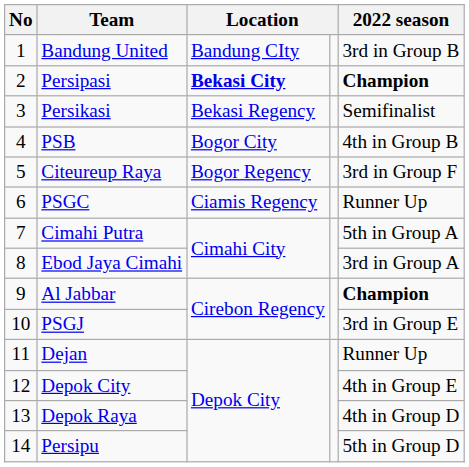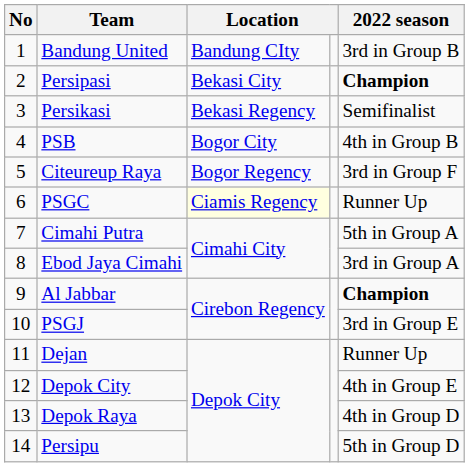Persipasi | column 3: bold -> normal
PSGC | column 3: no background -> lightyellow background
